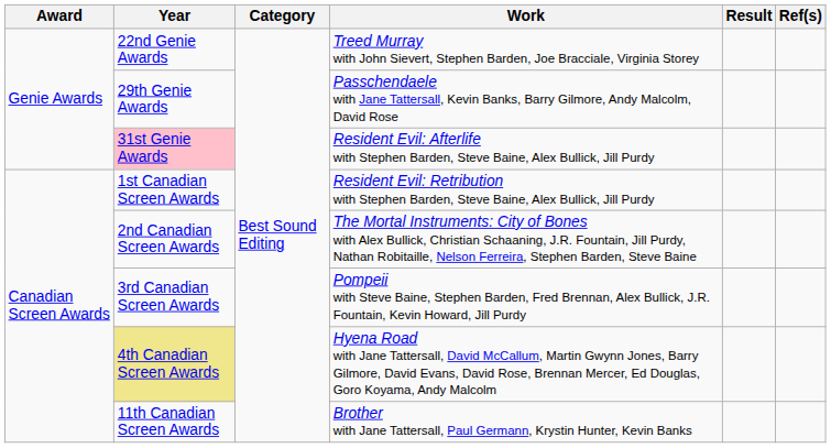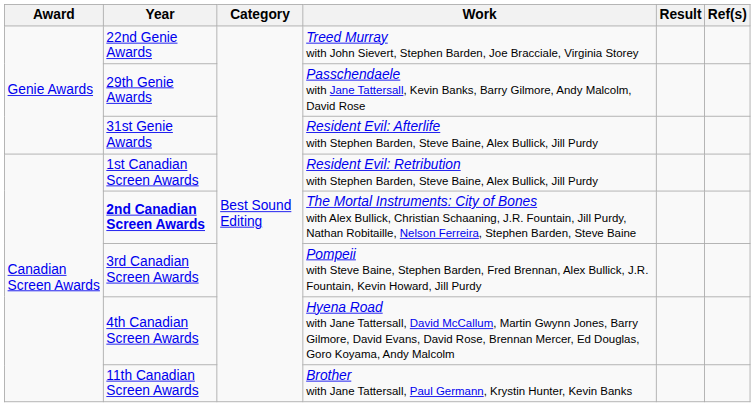31st Genie Awards | Year: pink background -> no background
2nd Canadian Screen Awards | Year: normal -> bold
4th Canadian Screen Awards | Year: khaki background -> no background
